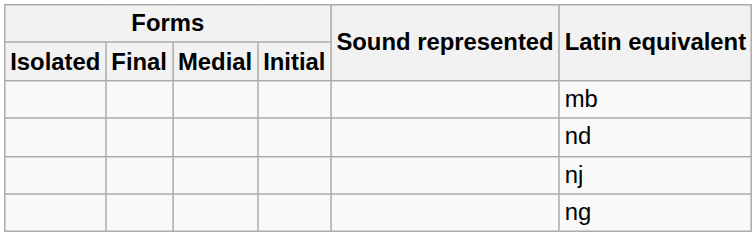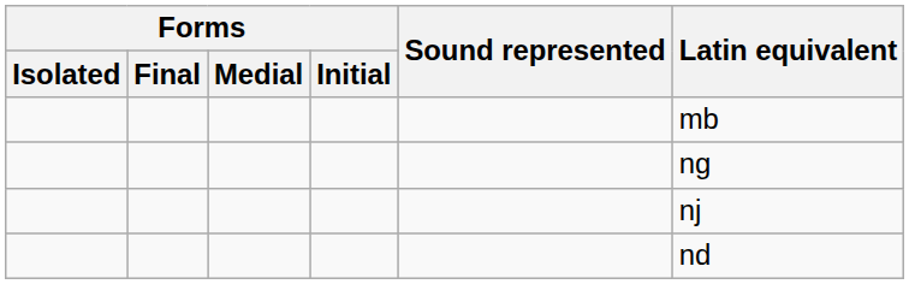row 4 | Latin equivalent: nd -> ng
row 6 | Latin equivalent: ng -> nd
